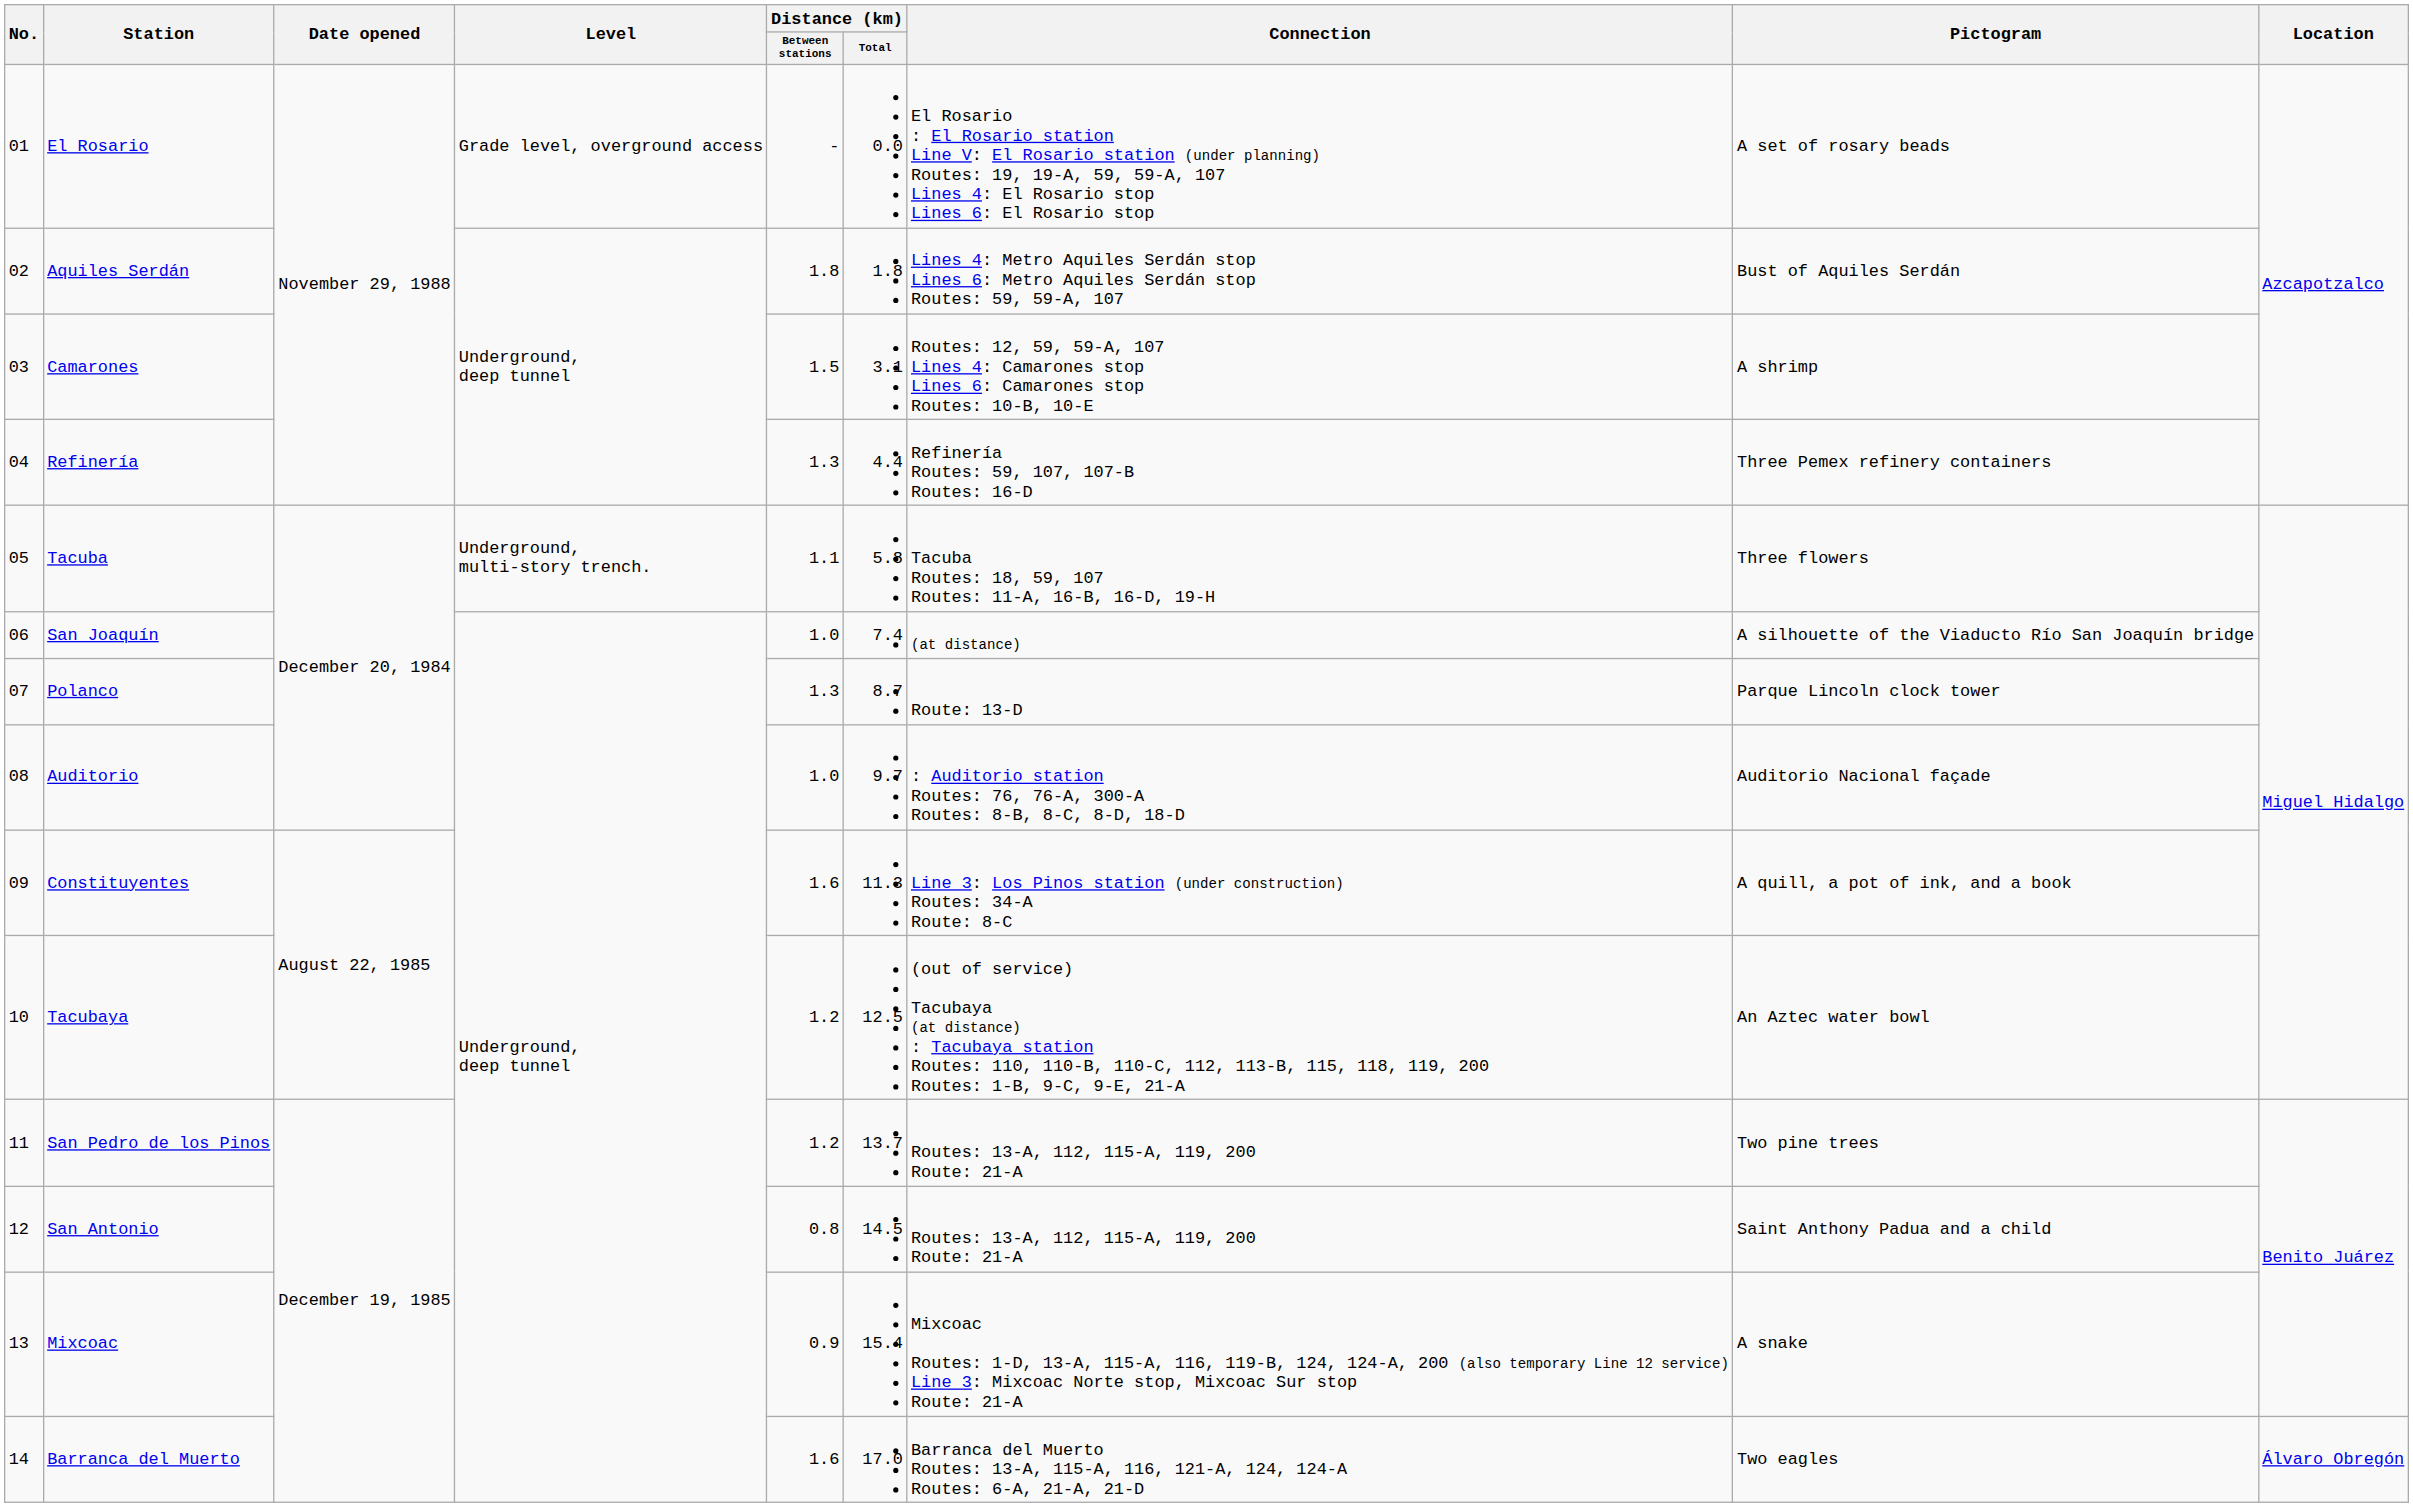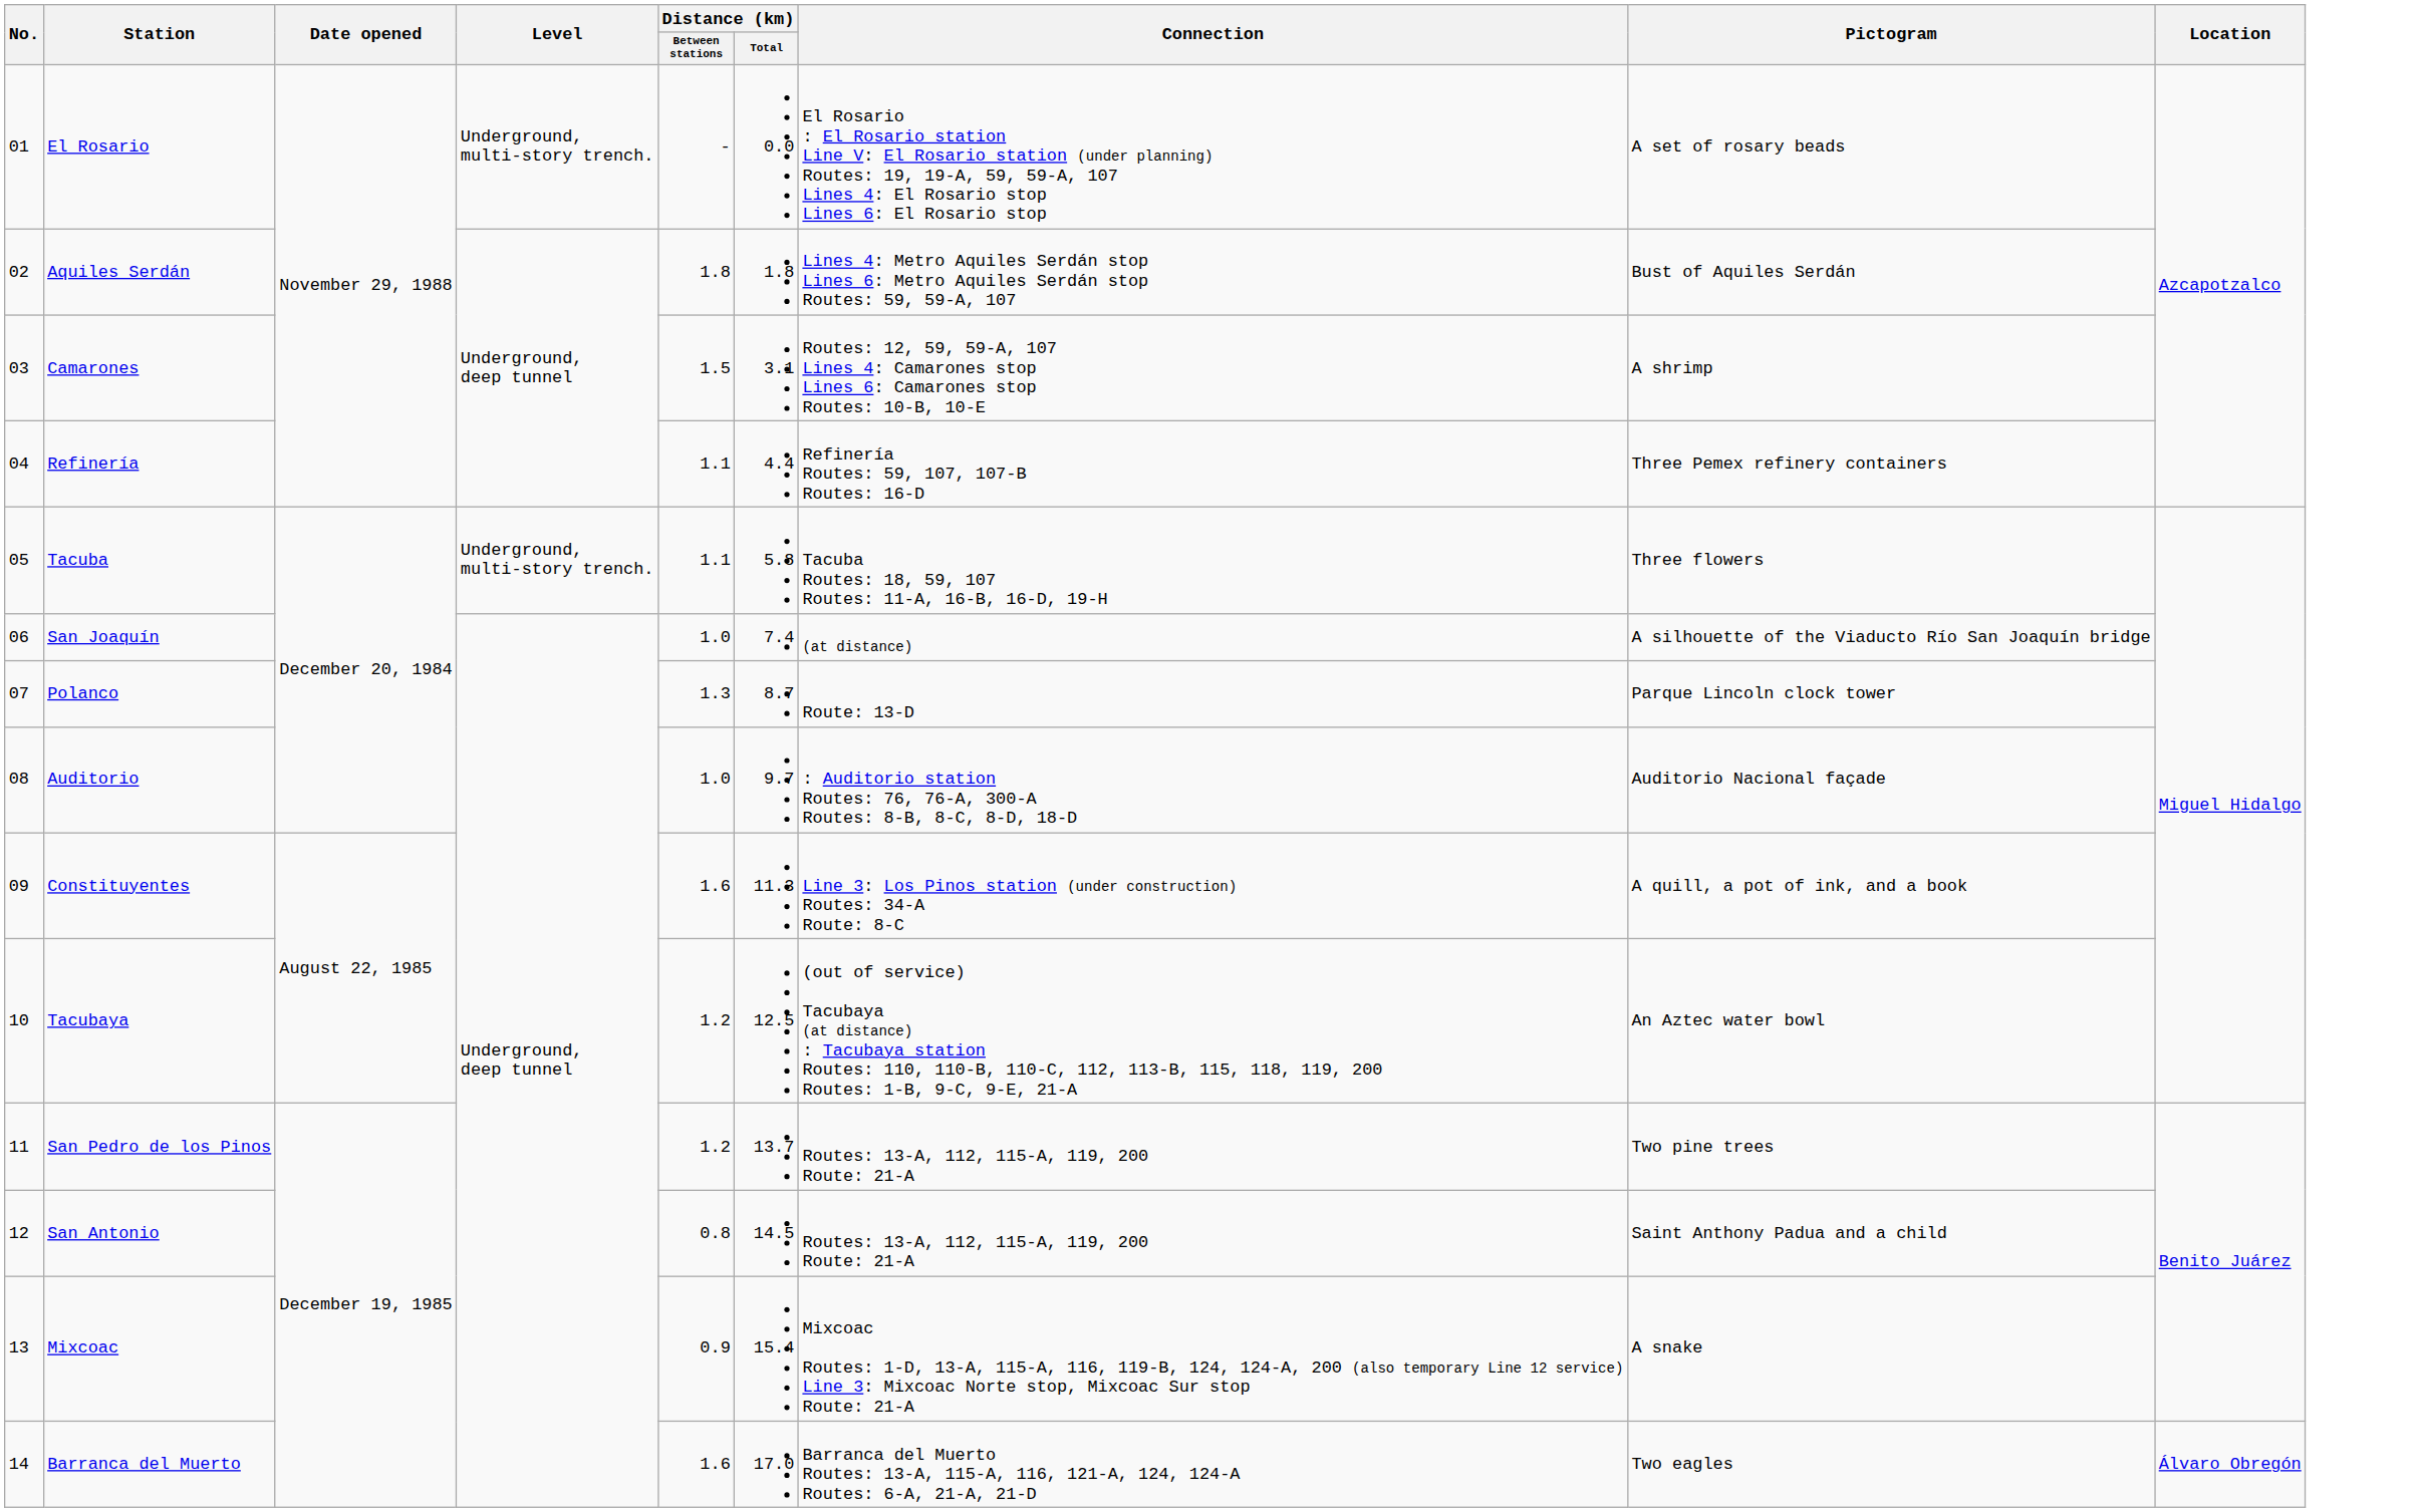El Rosario | Level: Grade level, overground access -> Underground, multi-story trench.
Refinería | Distance (km) / Between stations: 1.3 -> 1.1
